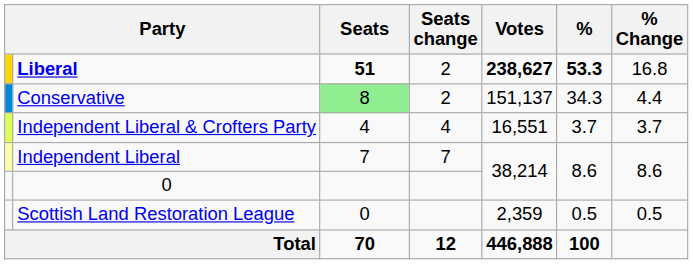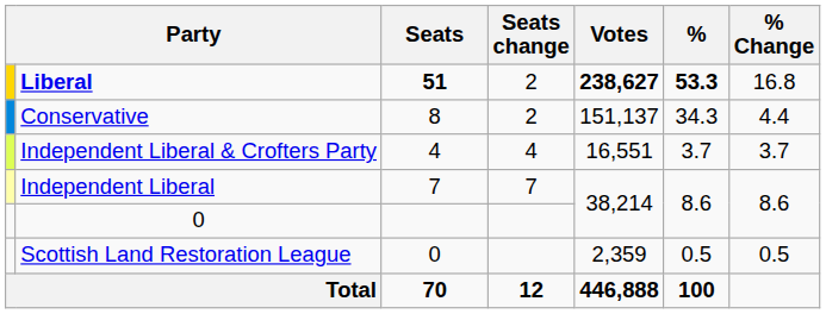Conservative | Seats: lightgreen background -> no background
